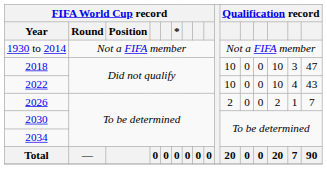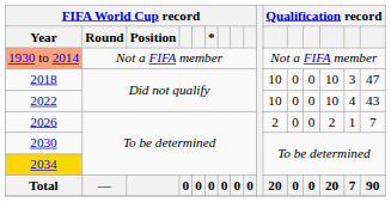1930 to 2014 | FIFA World Cup record / Year: no background -> lightsalmon background
2034 | FIFA World Cup record / Year: no background -> gold background
